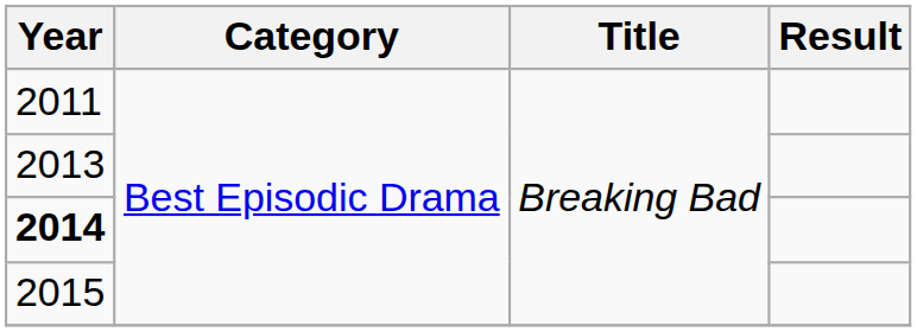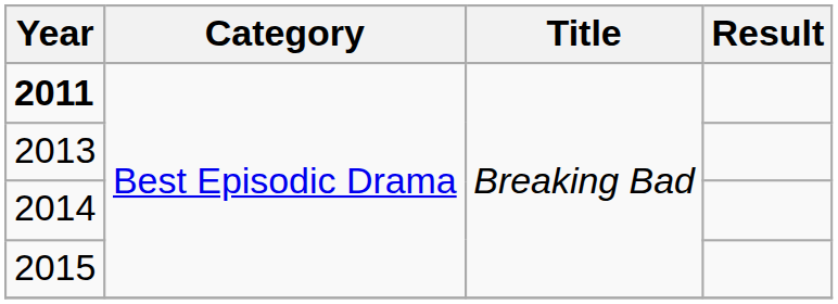2011 | Year: normal -> bold
2014 | Year: bold -> normal
